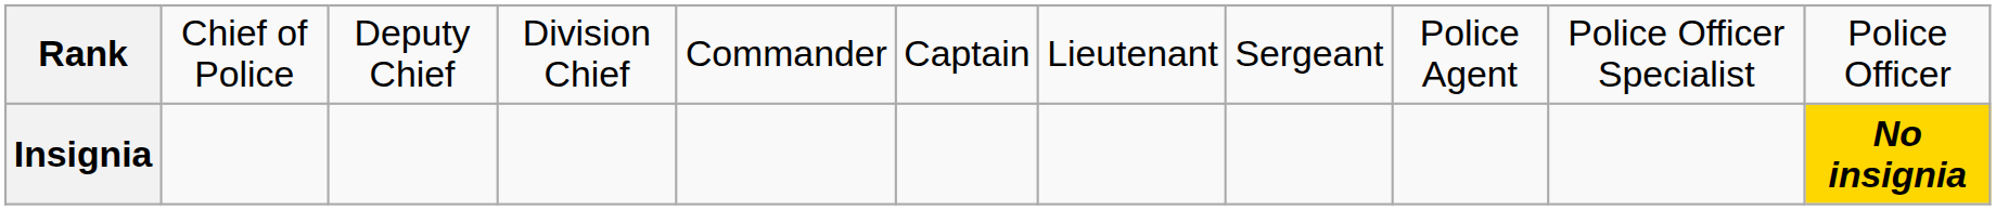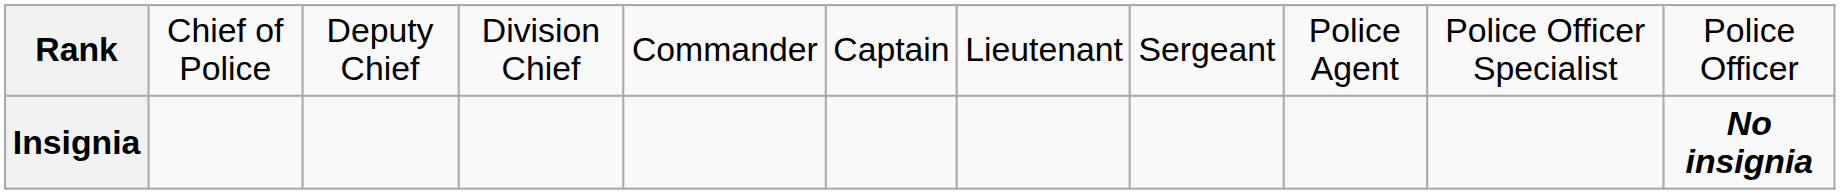Insignia | column 11: gold background -> no background
